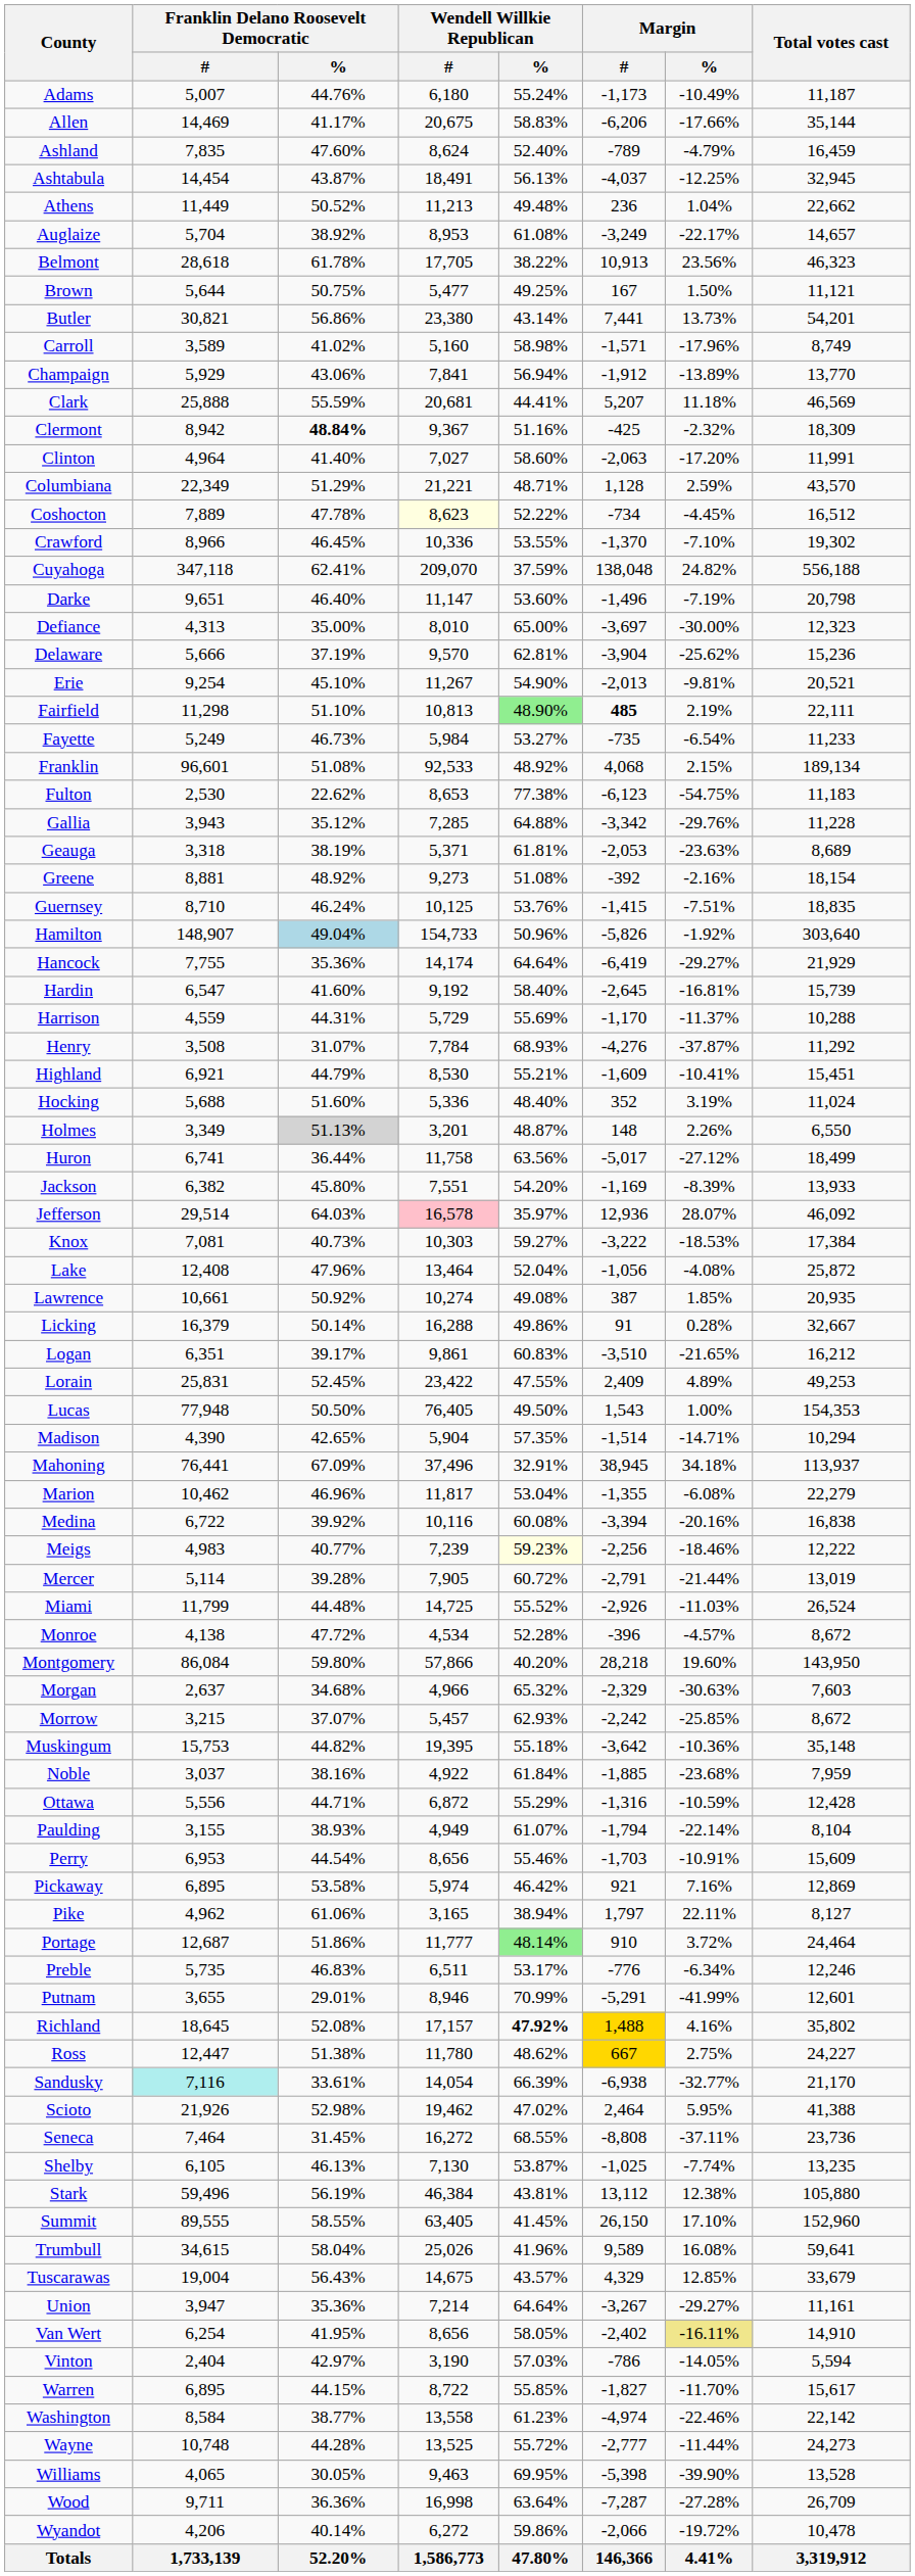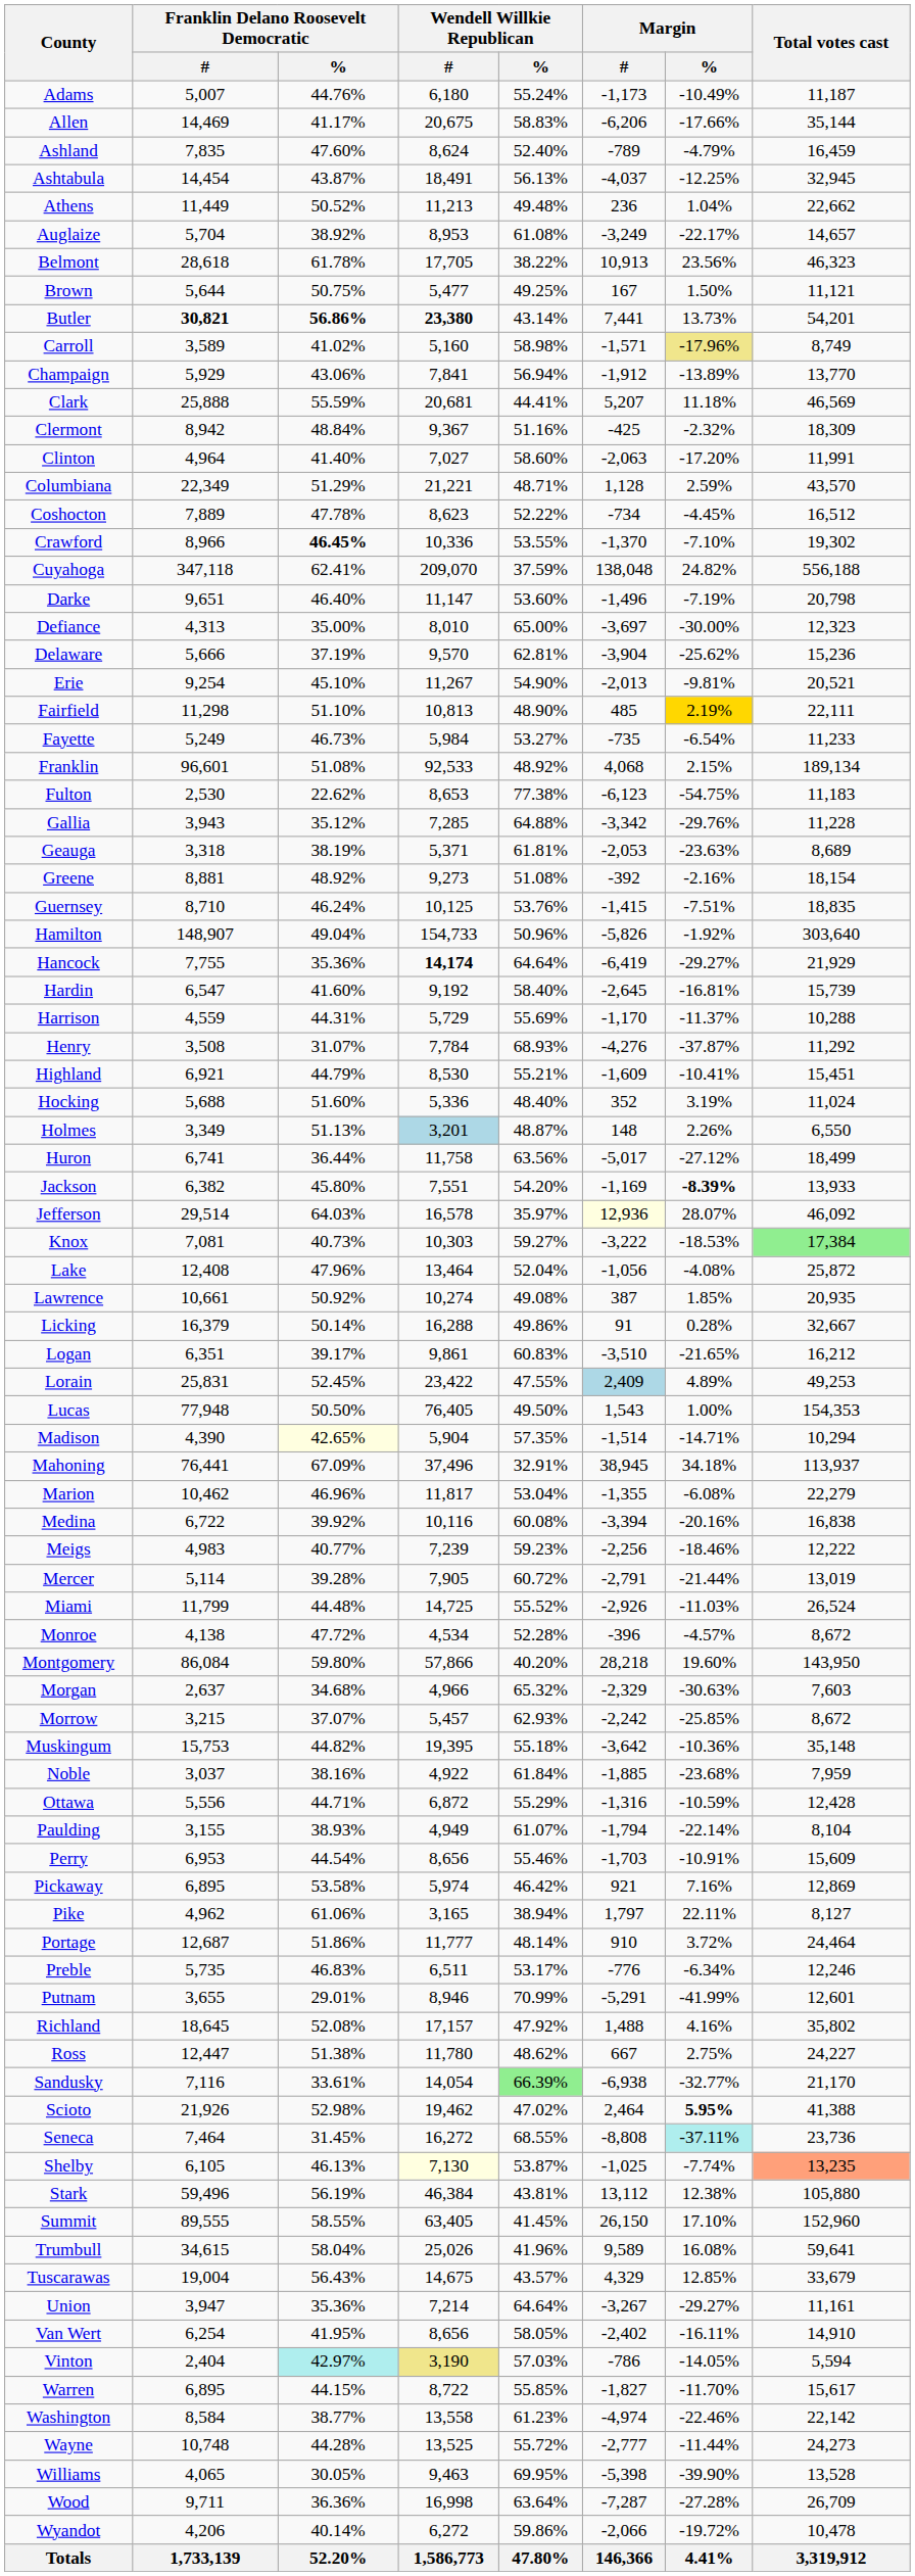Butler | Franklin Delano Roosevelt Democratic / #: normal -> bold
Butler | Franklin Delano Roosevelt Democratic / %: normal -> bold
Butler | Wendell Willkie Republican / #: normal -> bold
Carroll | Margin / %: no background -> khaki background
Clermont | Franklin Delano Roosevelt Democratic / %: bold -> normal
Coshocton | Wendell Willkie Republican / #: lightyellow background -> no background
Crawford | Franklin Delano Roosevelt Democratic / %: normal -> bold
Fairfield | Wendell Willkie Republican / %: lightgreen background -> no background
Fairfield | Margin / #: bold -> normal
Fairfield | Margin / %: no background -> gold background
Hamilton | Franklin Delano Roosevelt Democratic / %: lightblue background -> no background
Hancock | Wendell Willkie Republican / #: normal -> bold
Holmes | Franklin Delano Roosevelt Democratic / %: lightgrey background -> no background
Holmes | Wendell Willkie Republican / #: no background -> lightblue background
Jackson | Margin / %: normal -> bold
Jefferson | Wendell Willkie Republican / #: pink background -> no background
Jefferson | Margin / #: no background -> lightyellow background
Knox | Total votes cast: no background -> lightgreen background
Lorain | Margin / #: no background -> lightblue background
Madison | Franklin Delano Roosevelt Democratic / %: no background -> lightyellow background
Meigs | Wendell Willkie Republican / %: lightyellow background -> no background
Portage | Wendell Willkie Republican / %: lightgreen background -> no background
Richland | Wendell Willkie Republican / %: bold -> normal
Richland | Margin / #: gold background -> no background
Ross | Margin / #: gold background -> no background
Sandusky | Franklin Delano Roosevelt Democratic / #: paleturquoise background -> no background
Sandusky | Wendell Willkie Republican / %: no background -> lightgreen background
Scioto | Margin / %: normal -> bold
Seneca | Margin / %: no background -> paleturquoise background
Shelby | Wendell Willkie Republican / #: no background -> lightyellow background
Shelby | Total votes cast: no background -> lightsalmon background
Van Wert | Margin / %: khaki background -> no background
Vinton | Franklin Delano Roosevelt Democratic / %: no background -> paleturquoise background
Vinton | Wendell Willkie Republican / #: no background -> khaki background
